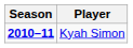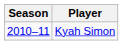Kyah Simon | Season: bold -> normal
